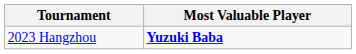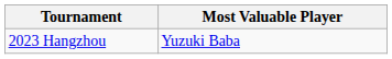2023 Hangzhou | Most Valuable Player: bold -> normal
